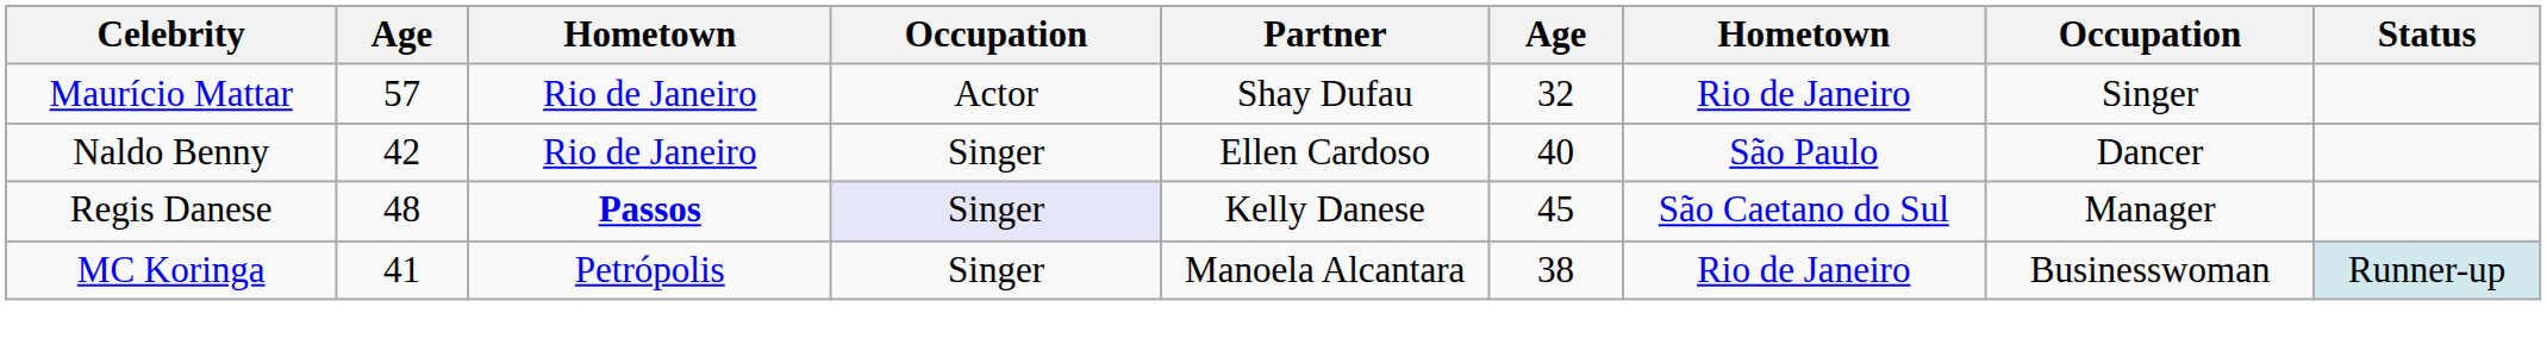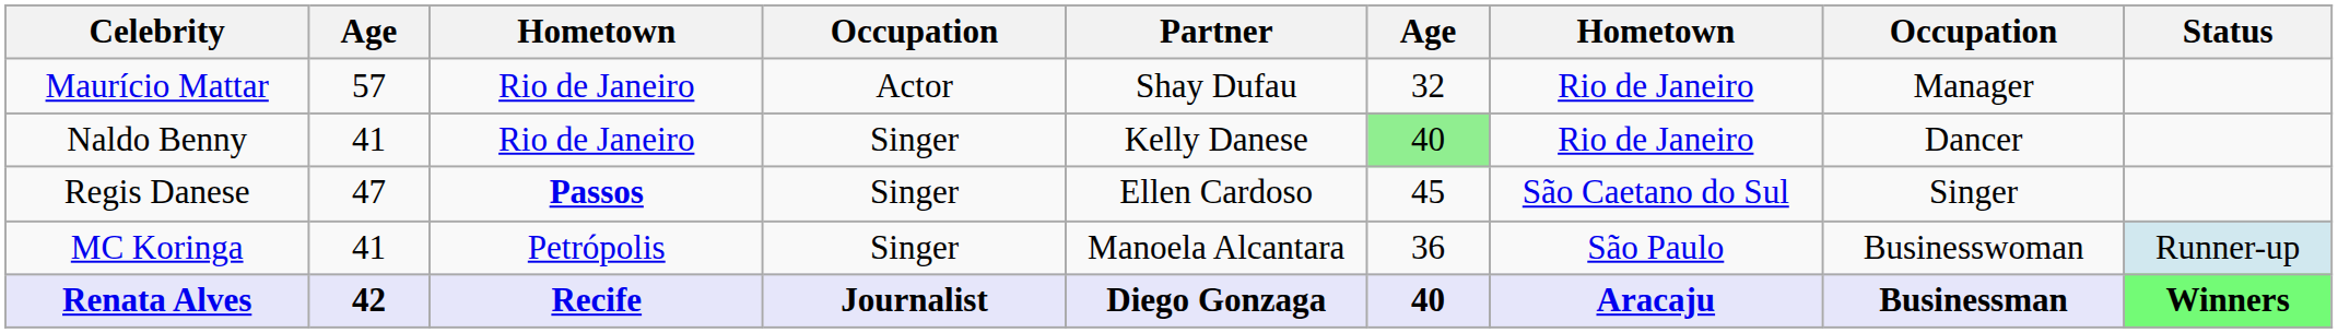Maurício Mattar | column 8: Singer -> Manager
Naldo Benny | column 2: 42 -> 41
Naldo Benny | Partner: Ellen Cardoso -> Kelly Danese
Naldo Benny | column 6: no background -> lightgreen background
Naldo Benny | column 7: São Paulo -> Rio de Janeiro
Regis Danese | column 2: 48 -> 47
Regis Danese | column 4: lavender background -> no background
Regis Danese | Partner: Kelly Danese -> Ellen Cardoso
Regis Danese | column 8: Manager -> Singer
MC Koringa | column 6: 38 -> 36
MC Koringa | column 7: Rio de Janeiro -> São Paulo
+ row: Renata Alves | 42 | Recife | Journalist | Diego Gonzaga | 40 | Aracaju | Businessman | Winners
